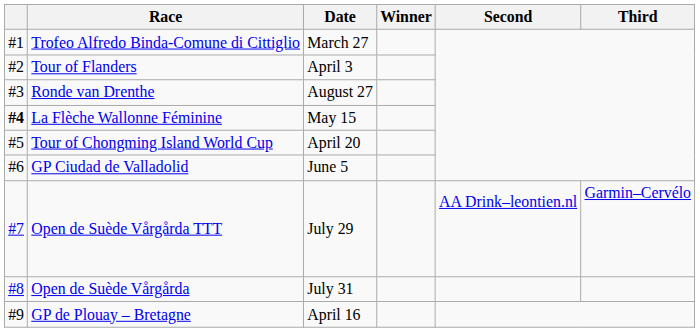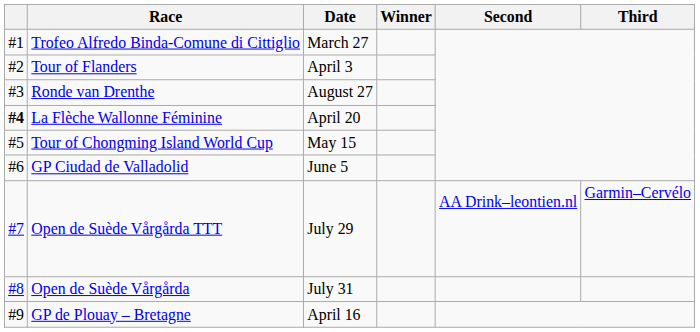La Flèche Wallonne Féminine | Date: May 15 -> April 20
Tour of Chongming Island World Cup | Date: April 20 -> May 15
